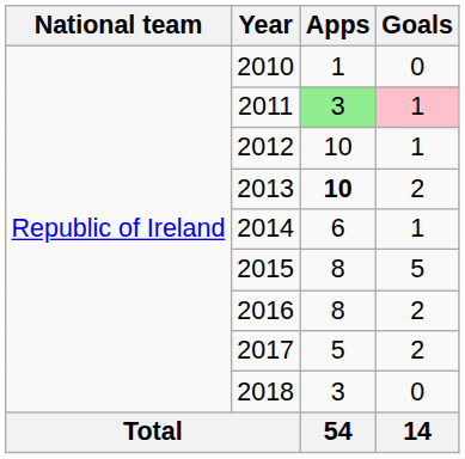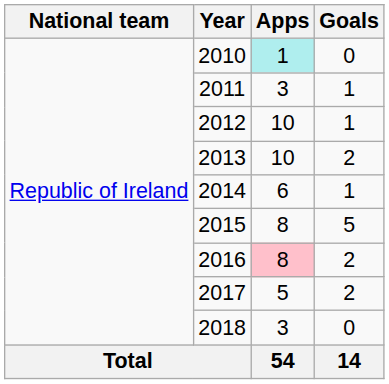2010 | Apps: no background -> paleturquoise background
2011 | Apps: lightgreen background -> no background
2011 | Goals: pink background -> no background
2013 | Apps: bold -> normal
2016 | Apps: no background -> pink background
